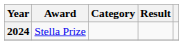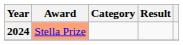2024 | Award: no background -> lightsalmon background
